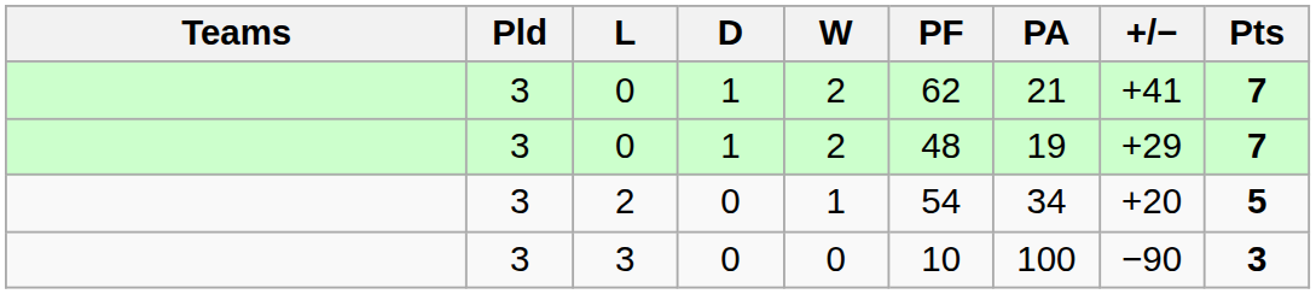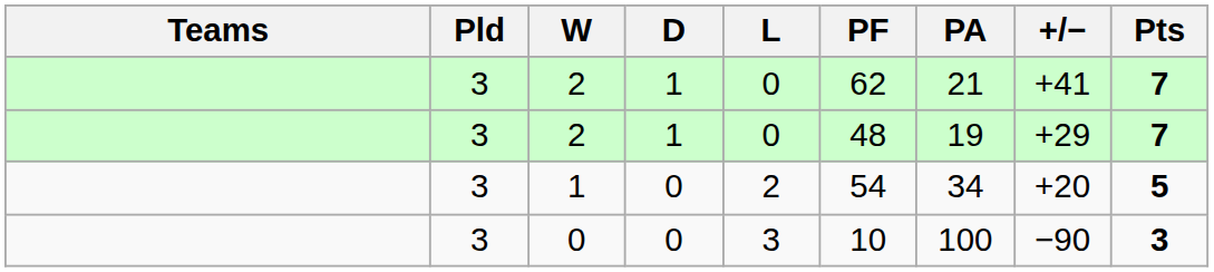columns swapped: W <-> L
